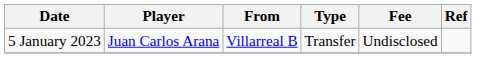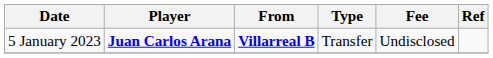5 January 2023 | Player: normal -> bold
5 January 2023 | From: normal -> bold
